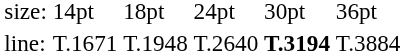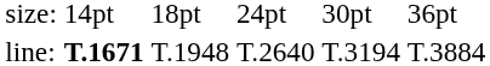line: | column 2: normal -> bold
line: | column 5: bold -> normal
